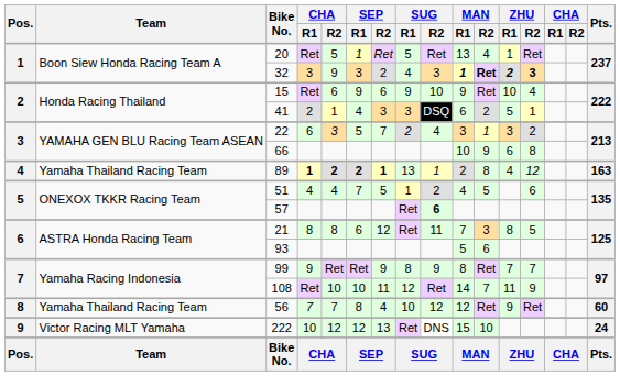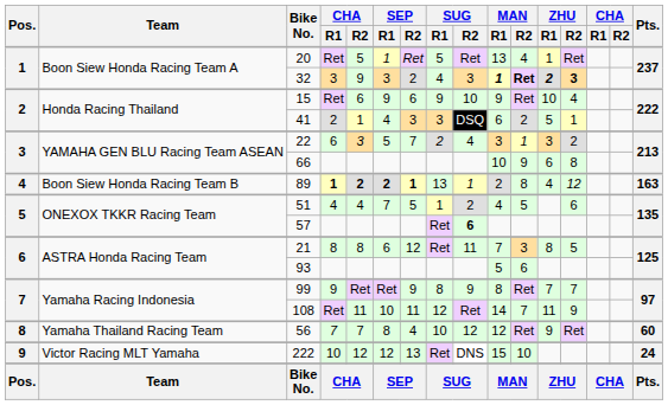89 | Team: Yamaha Thailand Racing Team -> Boon Siew Honda Racing Team B
108 | column 5: 10 -> 11
